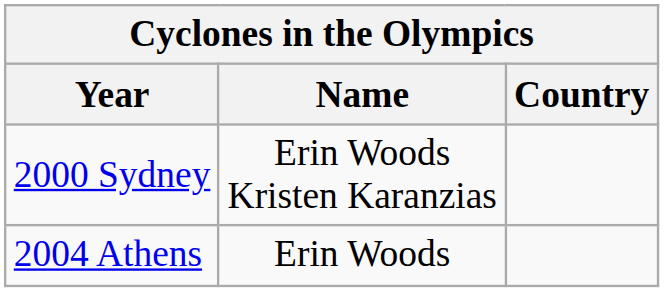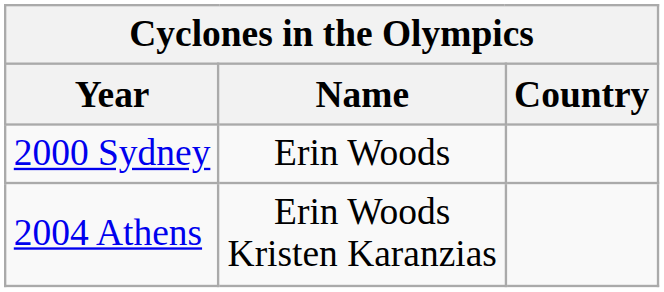2000 Sydney | Name: Erin Woods Kristen Karanzias -> Erin Woods
2004 Athens | Name: Erin Woods -> Erin Woods Kristen Karanzias
